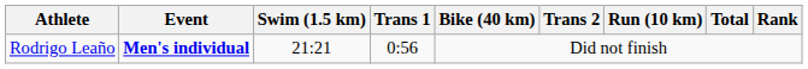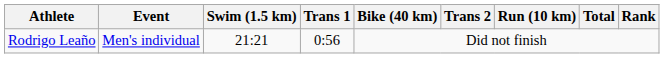Rodrigo Leaño | Event: bold -> normal
